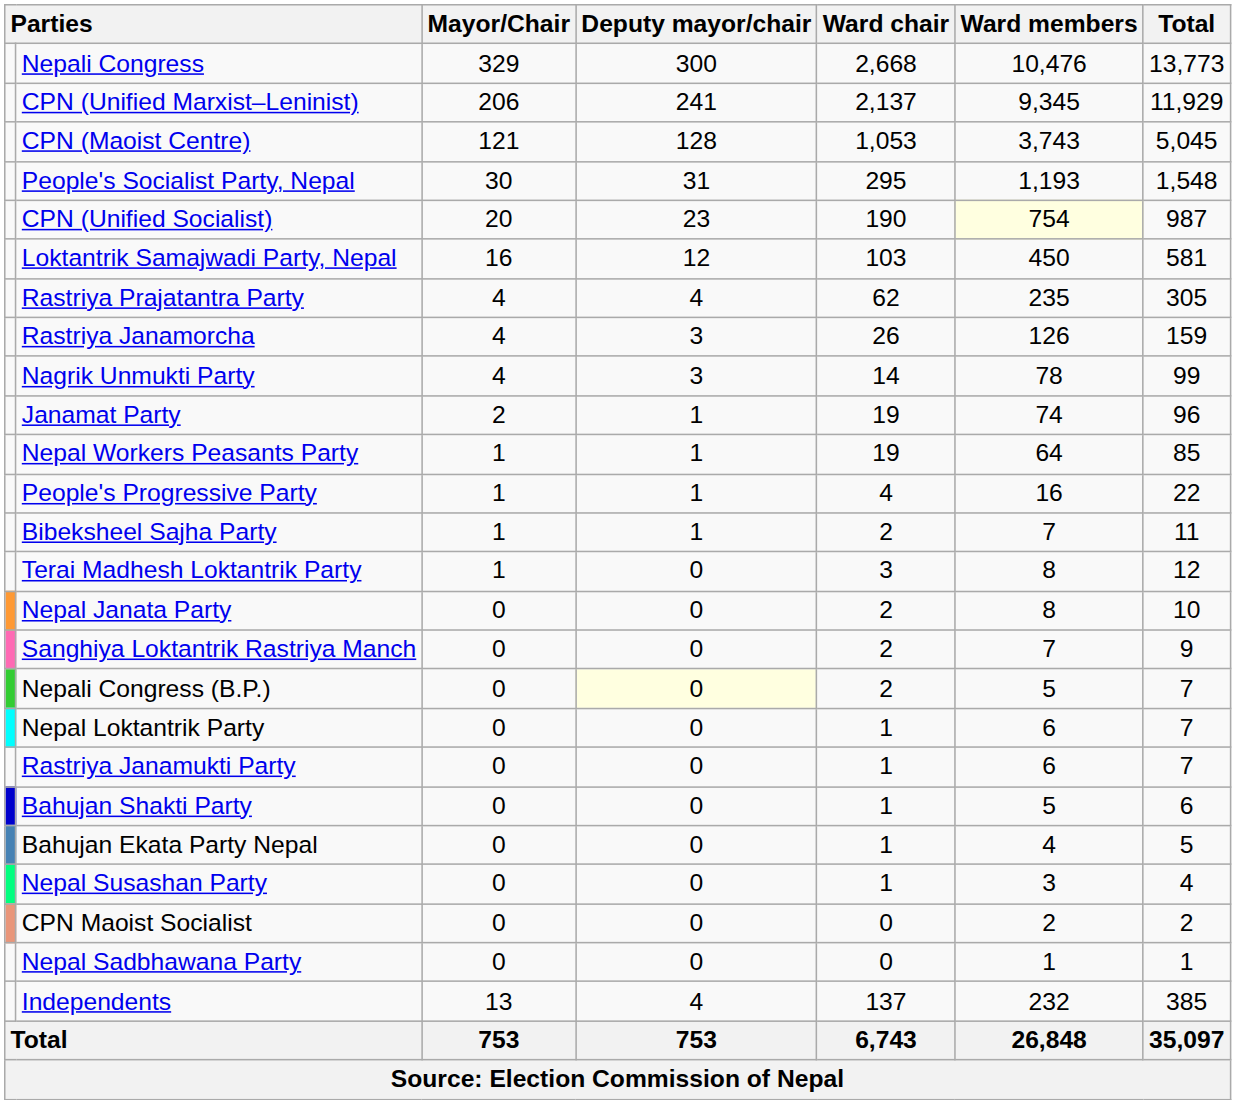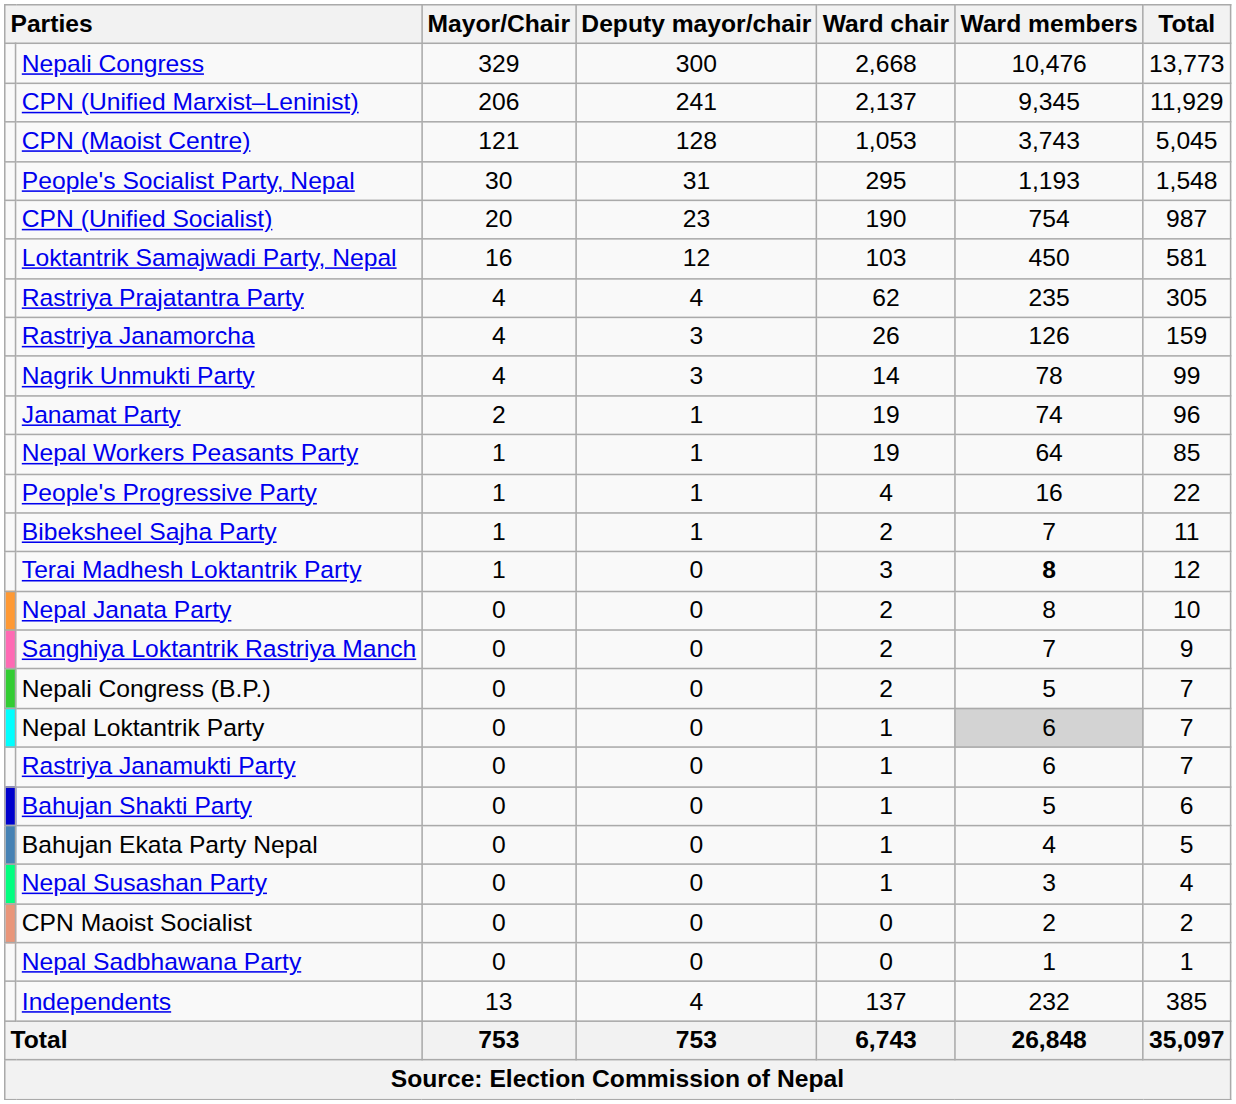CPN (Unified Socialist) | Ward members: lightyellow background -> no background
Terai Madhesh Loktantrik Party | Ward members: normal -> bold
Nepali Congress (B.P.) | Deputy mayor/chair: lightyellow background -> no background
Nepal Loktantrik Party | Ward members: no background -> lightgrey background
